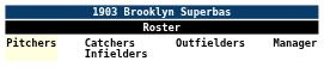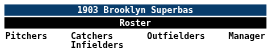Pitchers | column 1: lightyellow background -> no background
